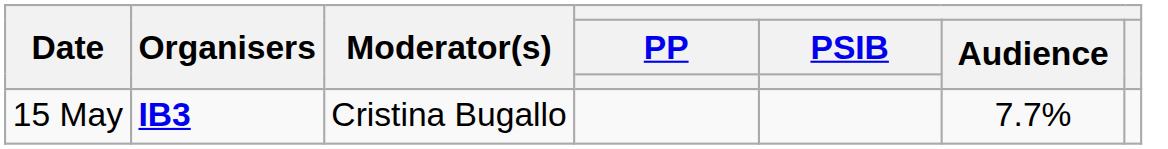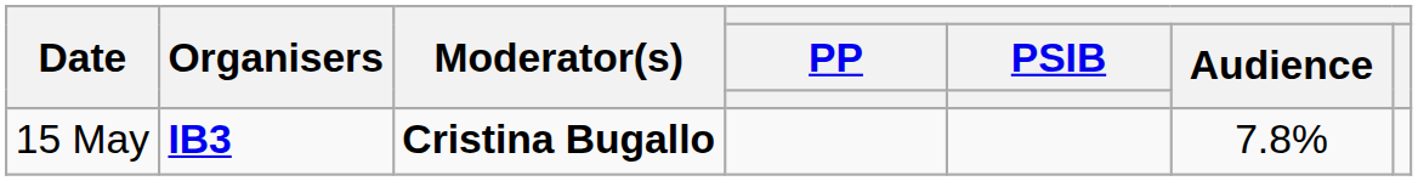15 May | Moderator(s): normal -> bold
15 May | Audience: 7.7% -> 7.8%
